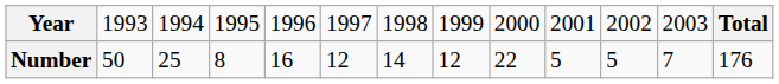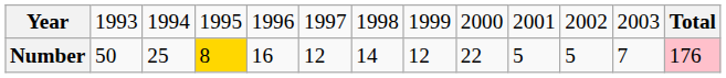Number | column 4: no background -> gold background
Number | column 13: no background -> pink background
